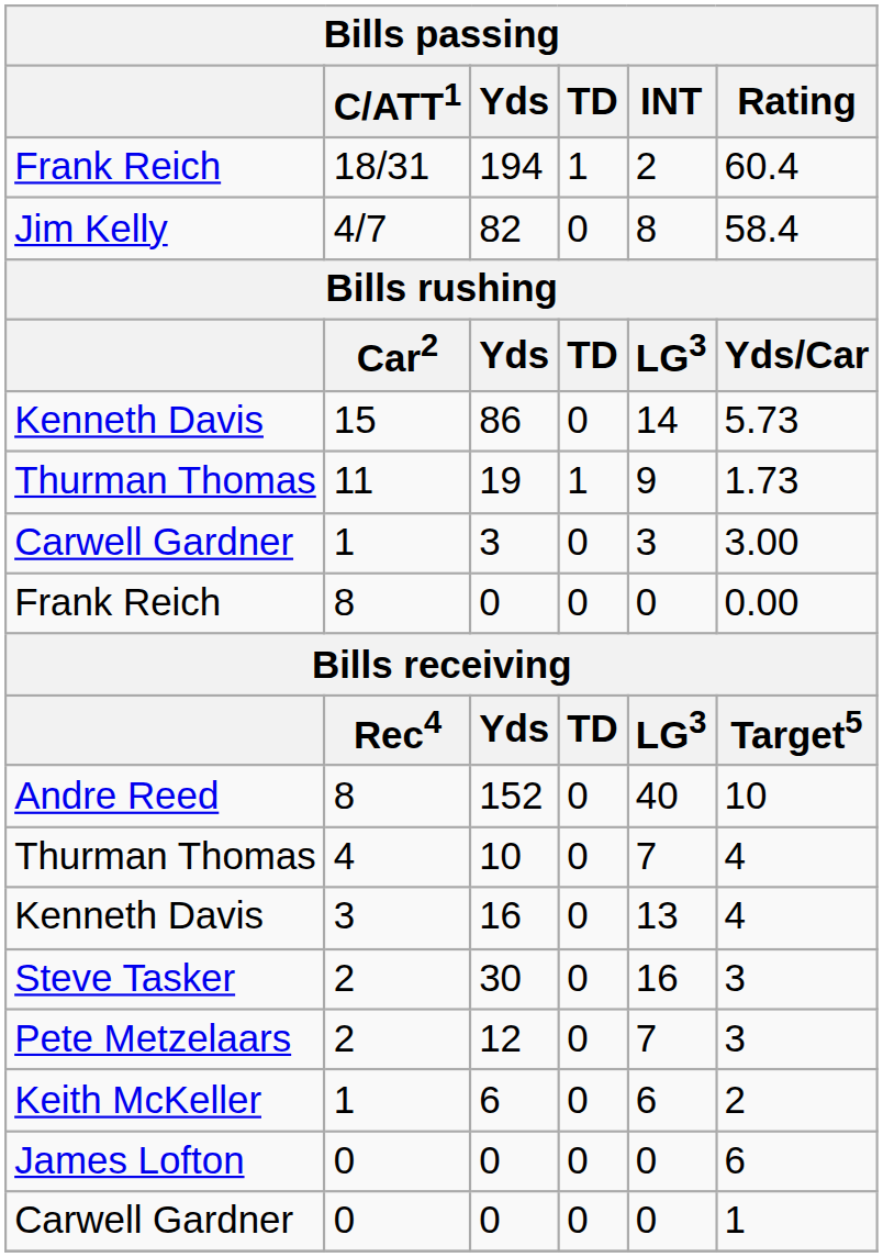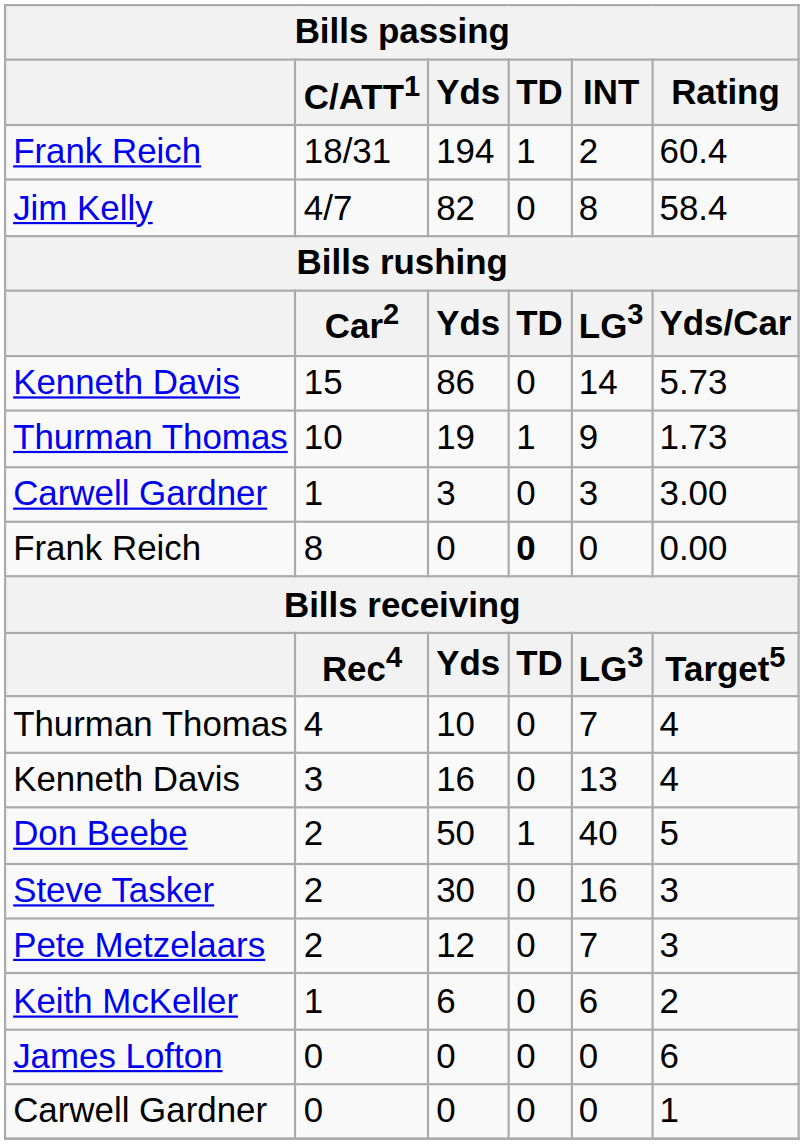19 | C/ATT1: 11 -> 10
Frank Reich / 0 | TD: normal -> bold
- row: Andre Reed | 8 | 152 | 0 | 40 | 10
+ row: Don Beebe | 2 | 50 | 1 | 40 | 5
